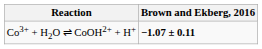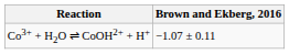Co3+ + H2O ⇌ CoOH2+ + H+ | Brown and Ekberg, 2016: bold -> normal
